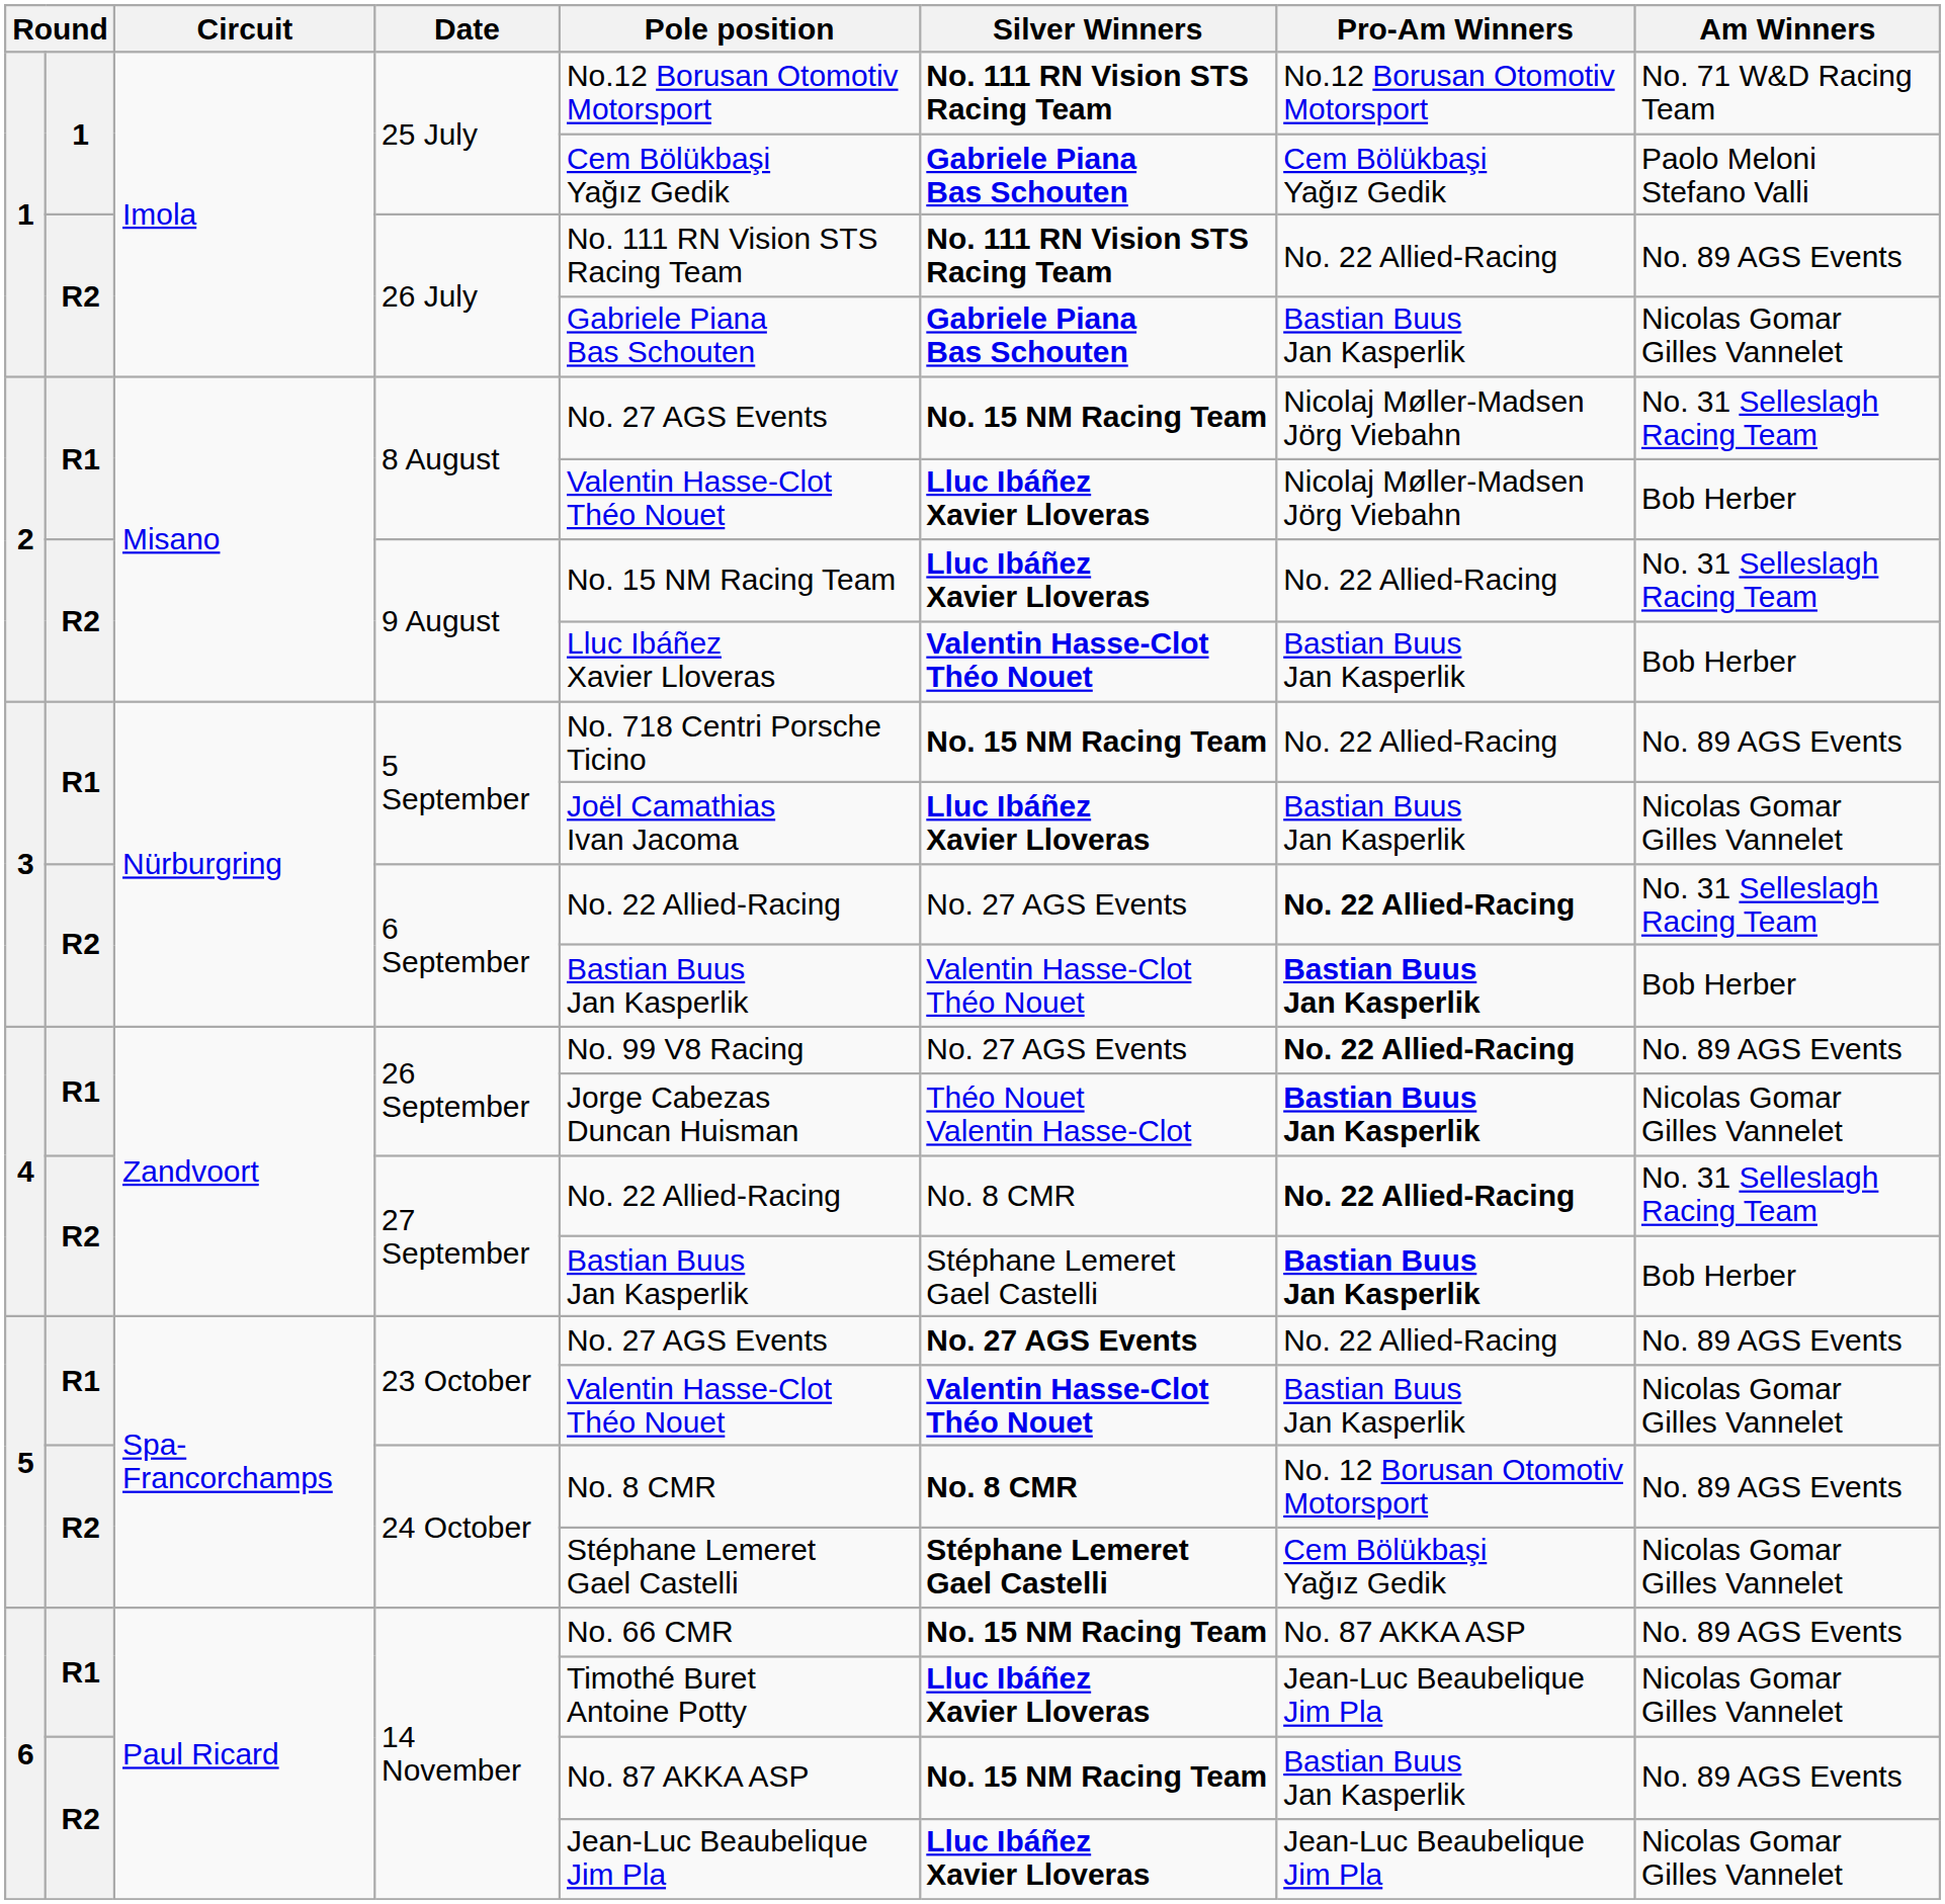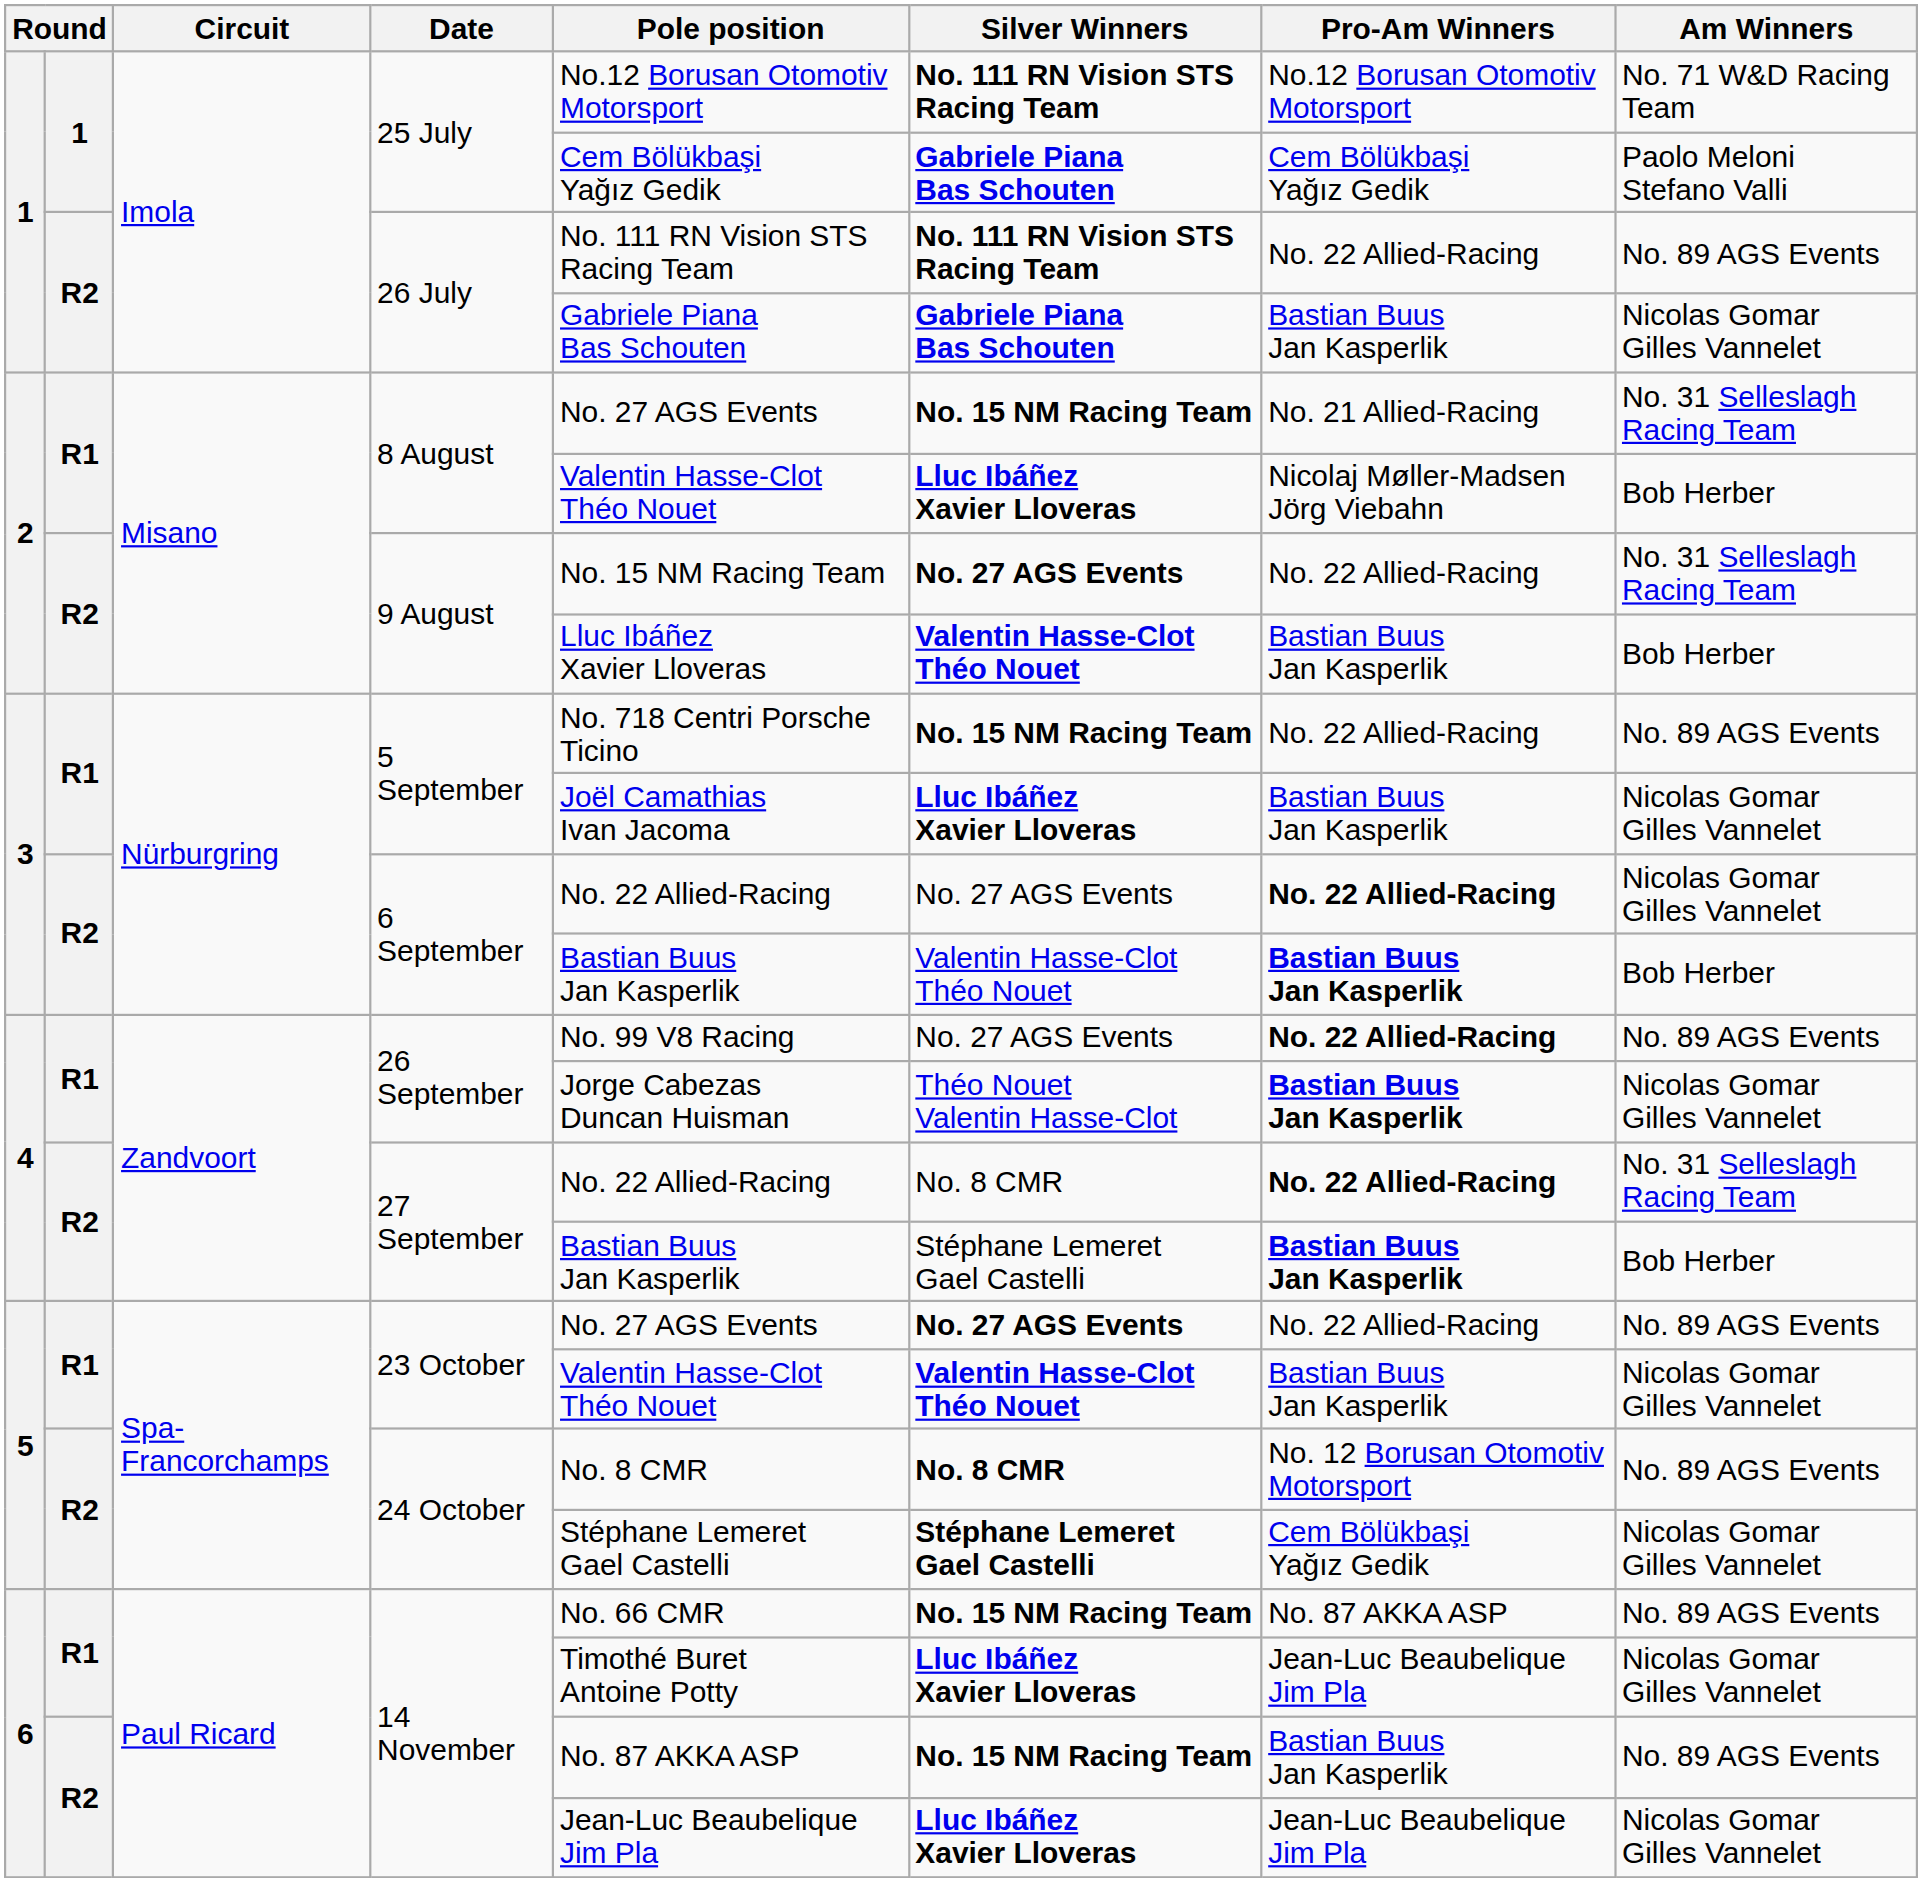row 6 | Pro-Am Winners: Nicolaj Møller-Madsen Jörg Viebahn -> No. 21 Allied-Racing
row 8 | Silver Winners: Lluc Ibáñez Xavier Lloveras -> No. 27 AGS Events
row 12 | Am Winners: No. 31 Selleslagh Racing Team -> Nicolas Gomar Gilles Vannelet
